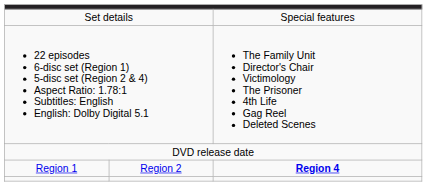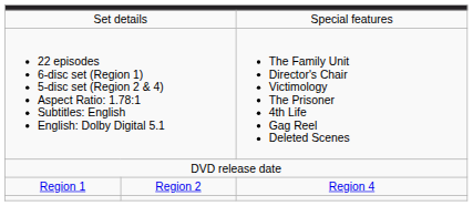Region 1 | column 3: bold -> normal
